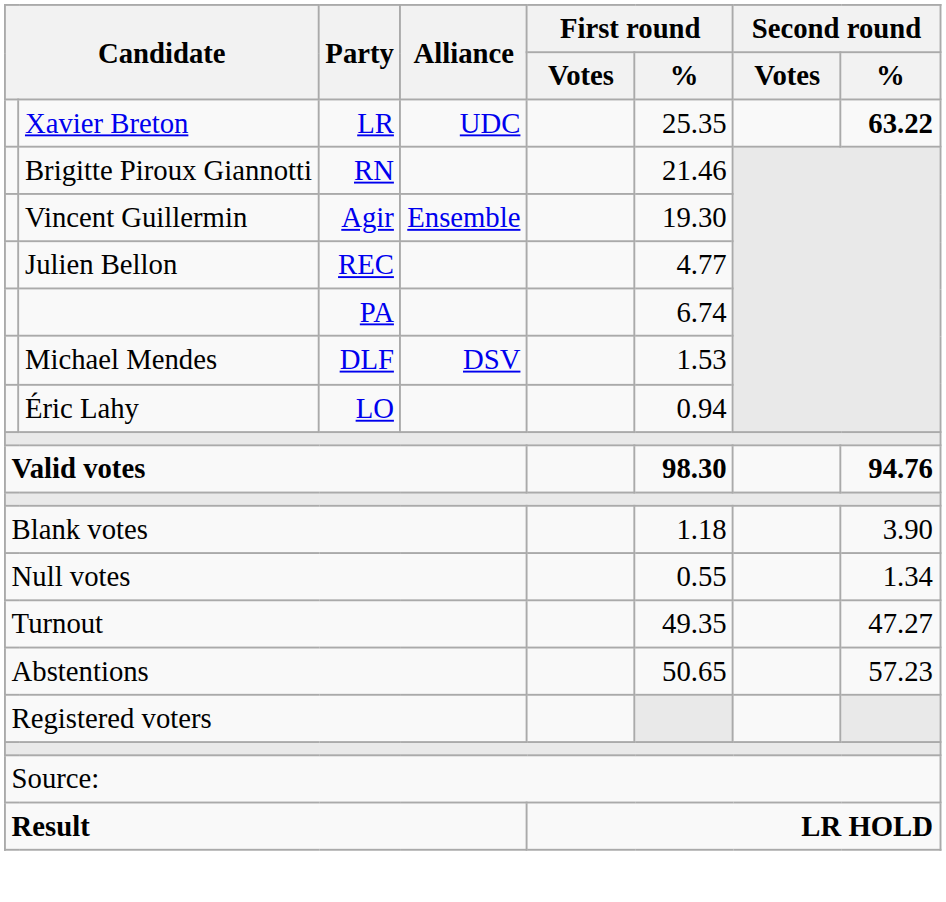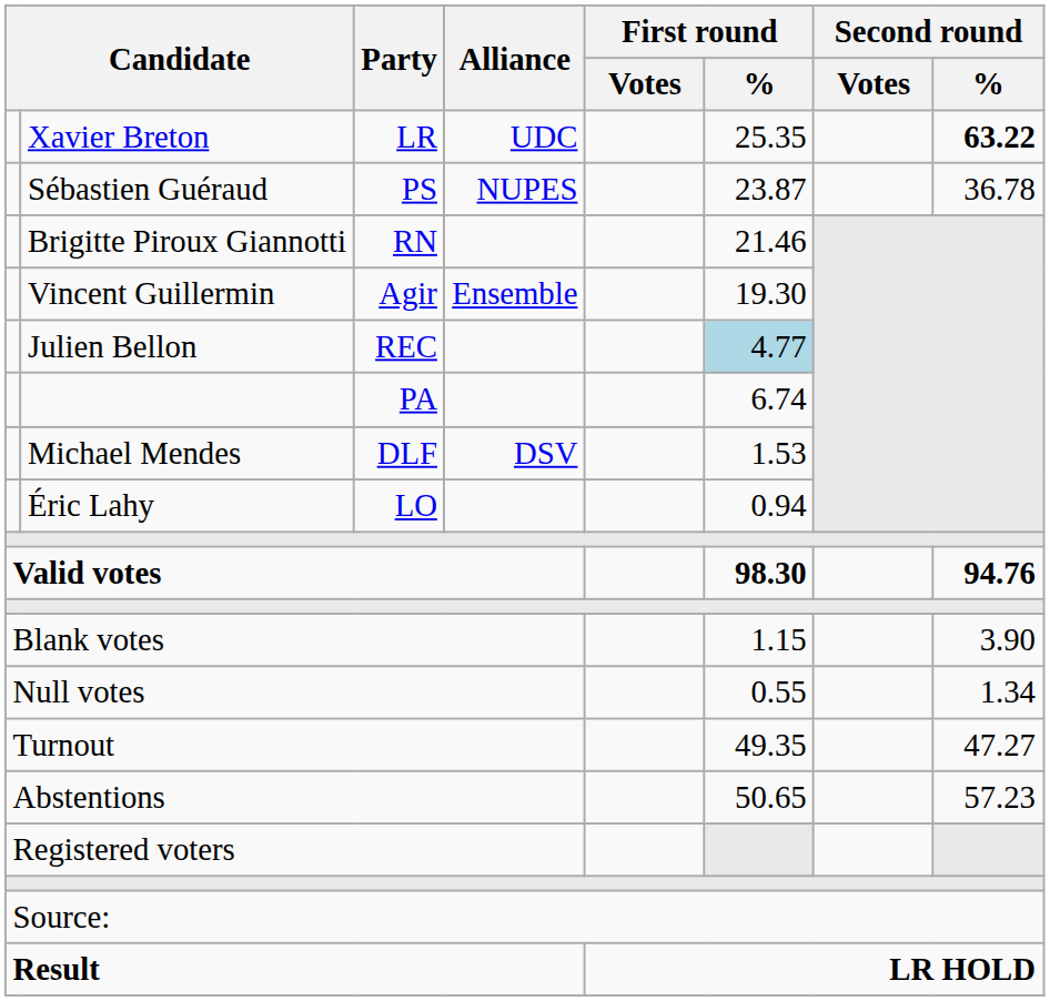+ row: Sébastien Guéraud | PS | NUPES | 23.87 | 36.78
REC | First round / %: no background -> lightblue background
Blank votes | First round / %: 1.18 -> 1.15
